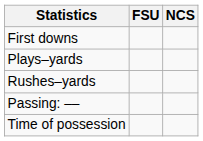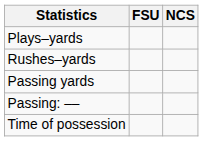- row: First downs
+ row: Passing yards
